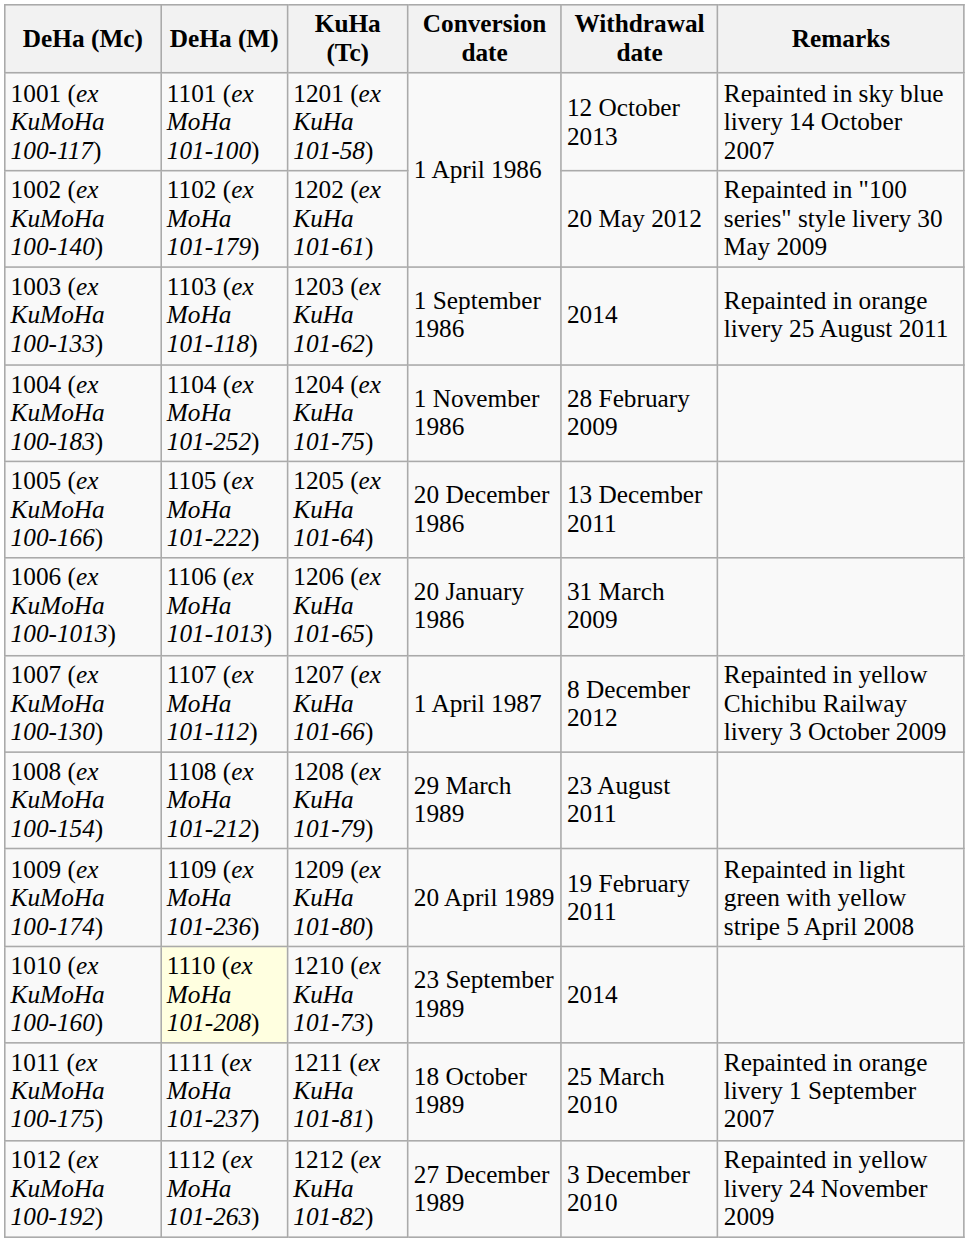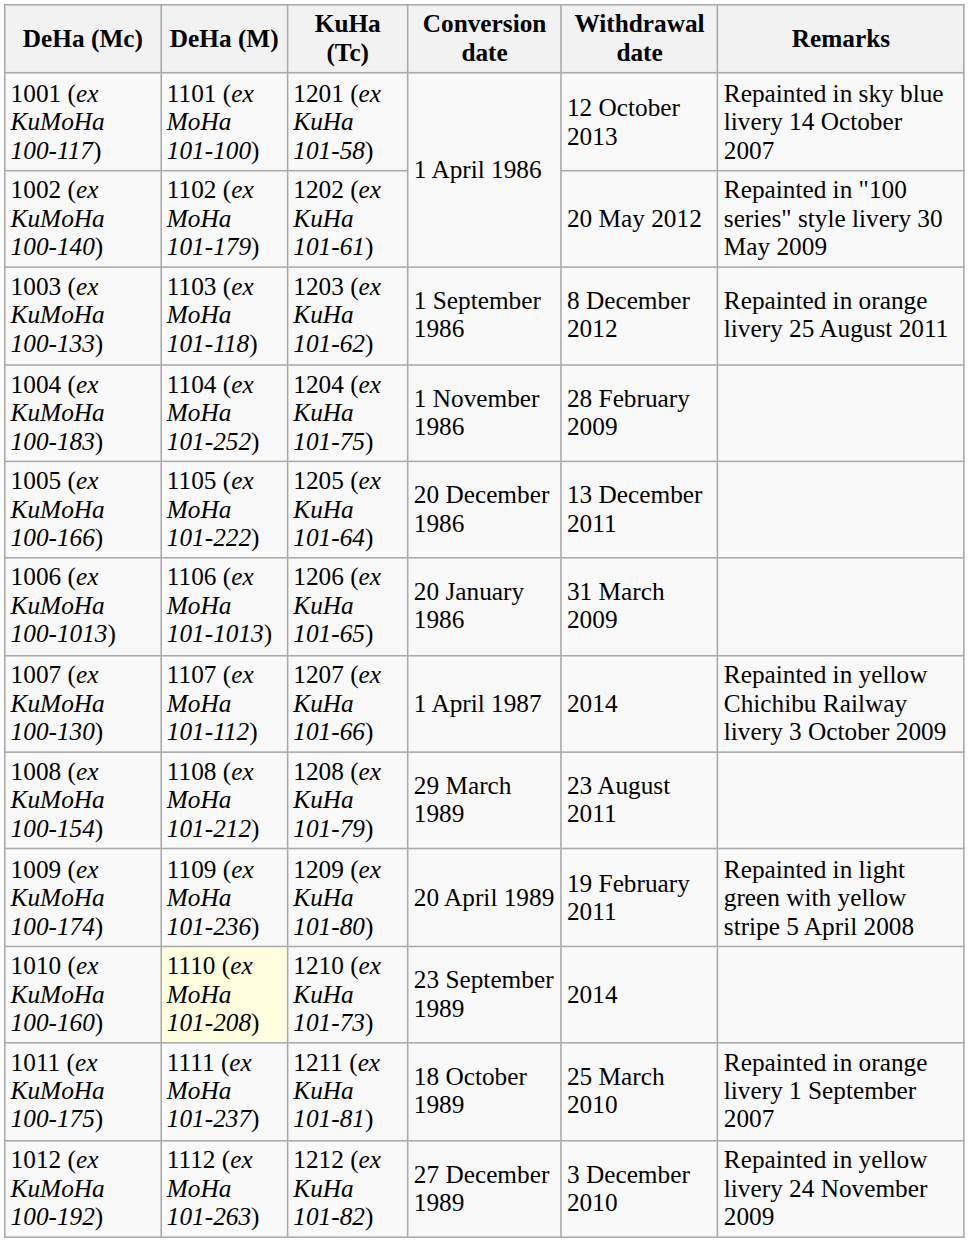1003 (ex KuMoHa 100-133) | Withdrawal date: 2014 -> 8 December 2012
1007 (ex KuMoHa 100-130) | Withdrawal date: 8 December 2012 -> 2014
